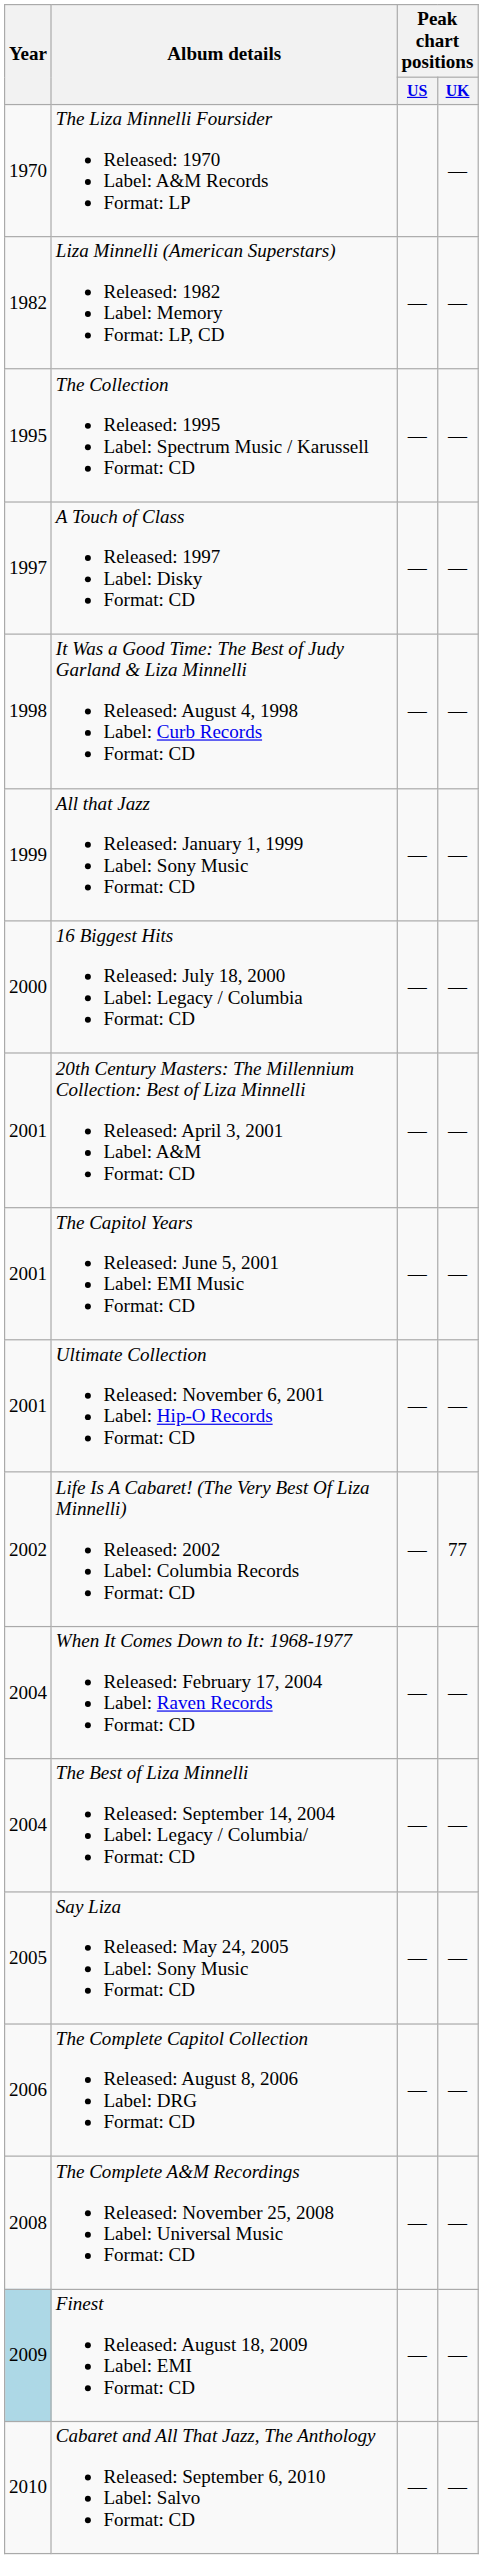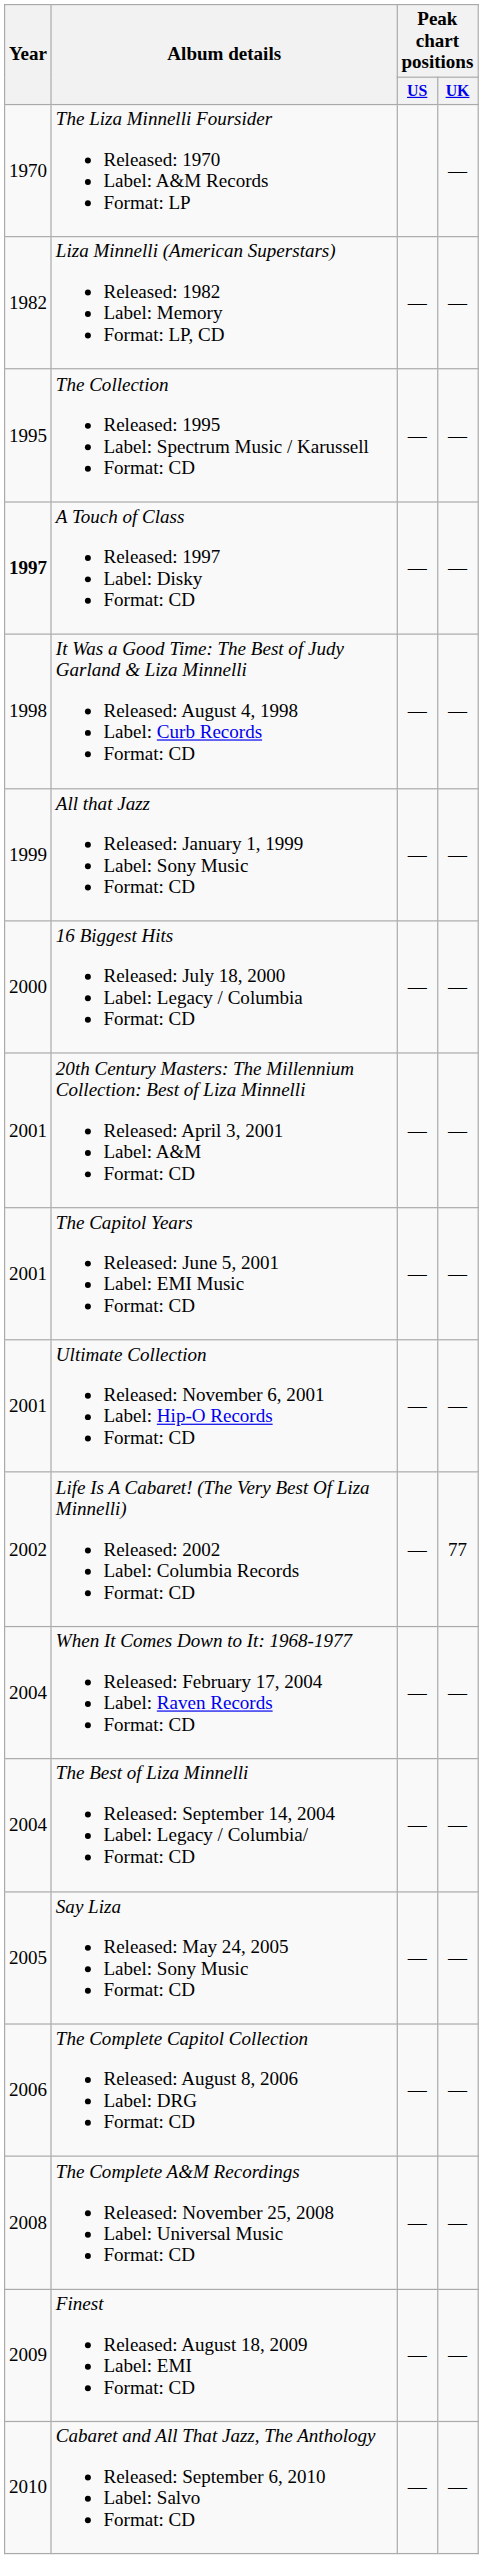A Touch of Class Released: 1997 Label: Disky Format: CD | Year: normal -> bold
Finest Released: August 18, 2009 Label: EMI Format: CD | Year: lightblue background -> no background
